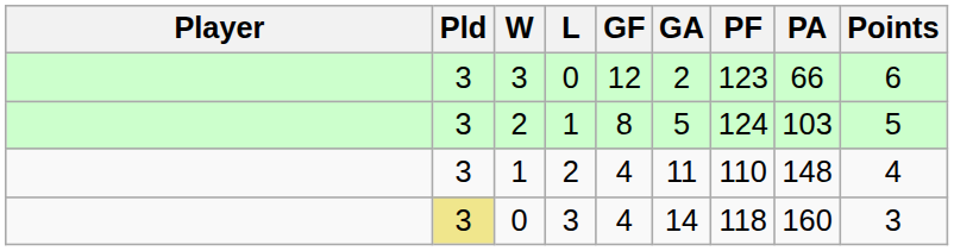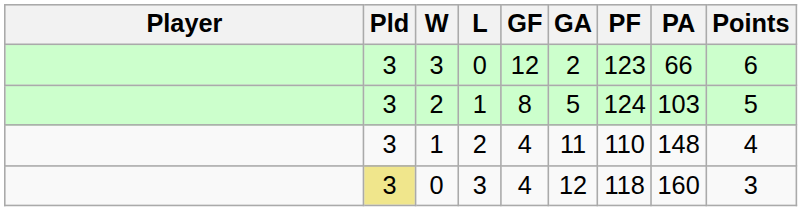row 5 | GA: 14 -> 12
